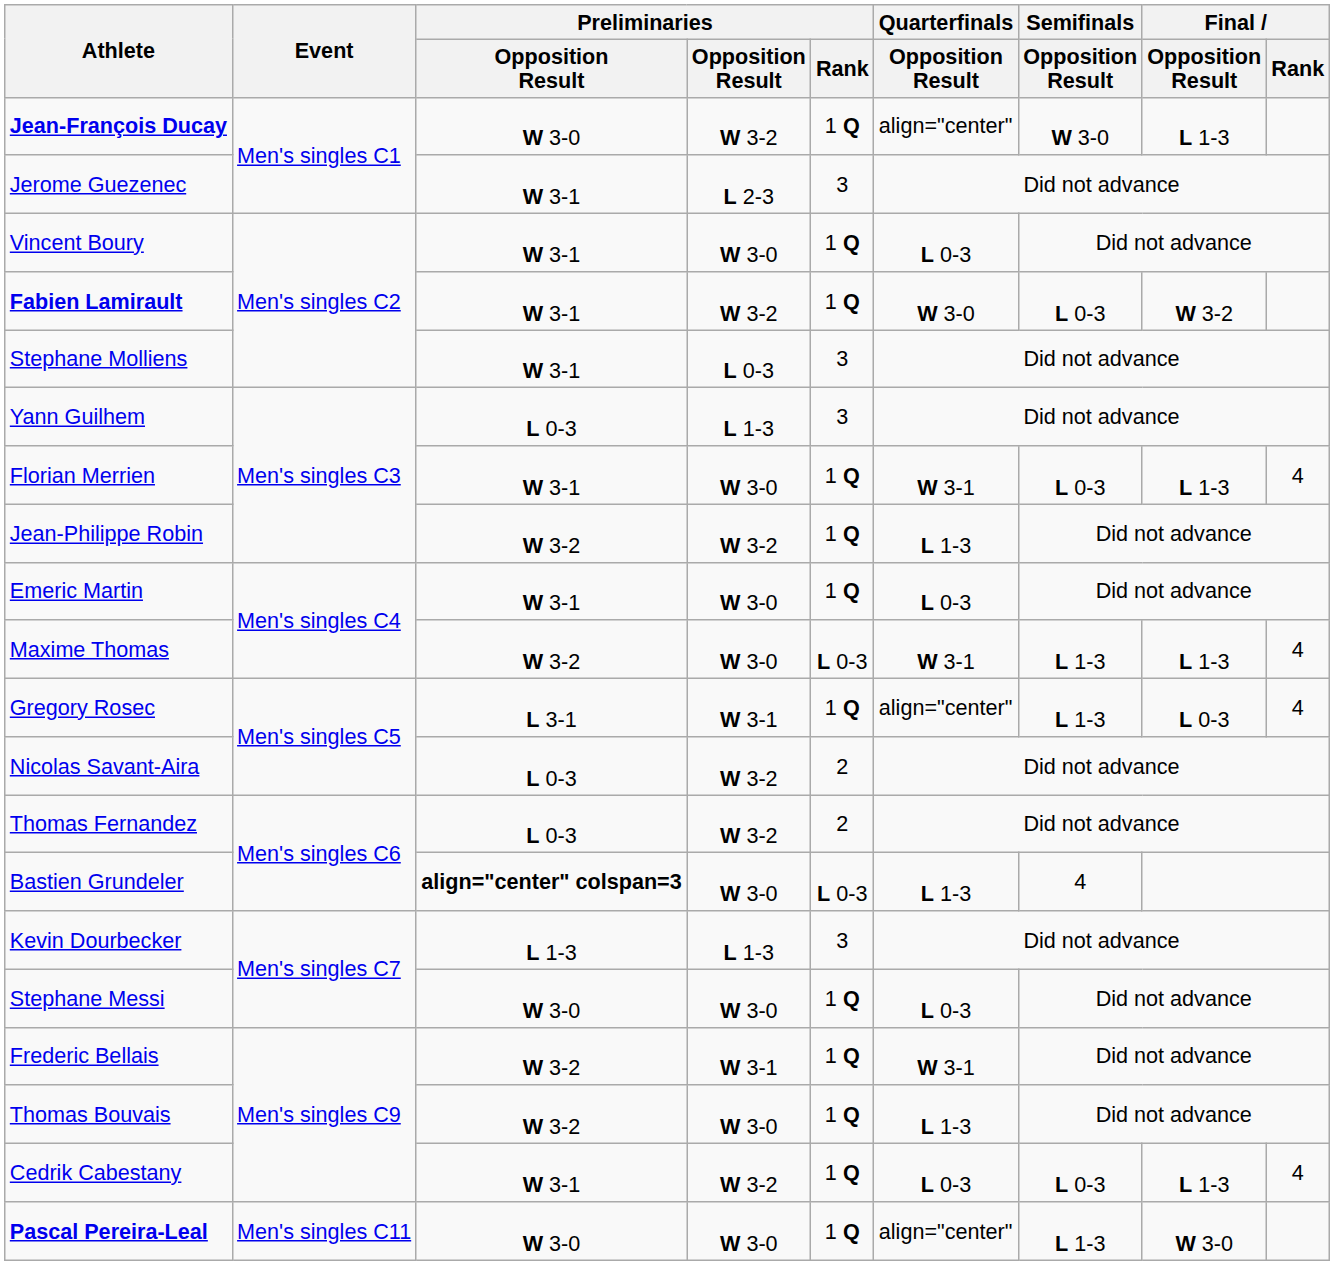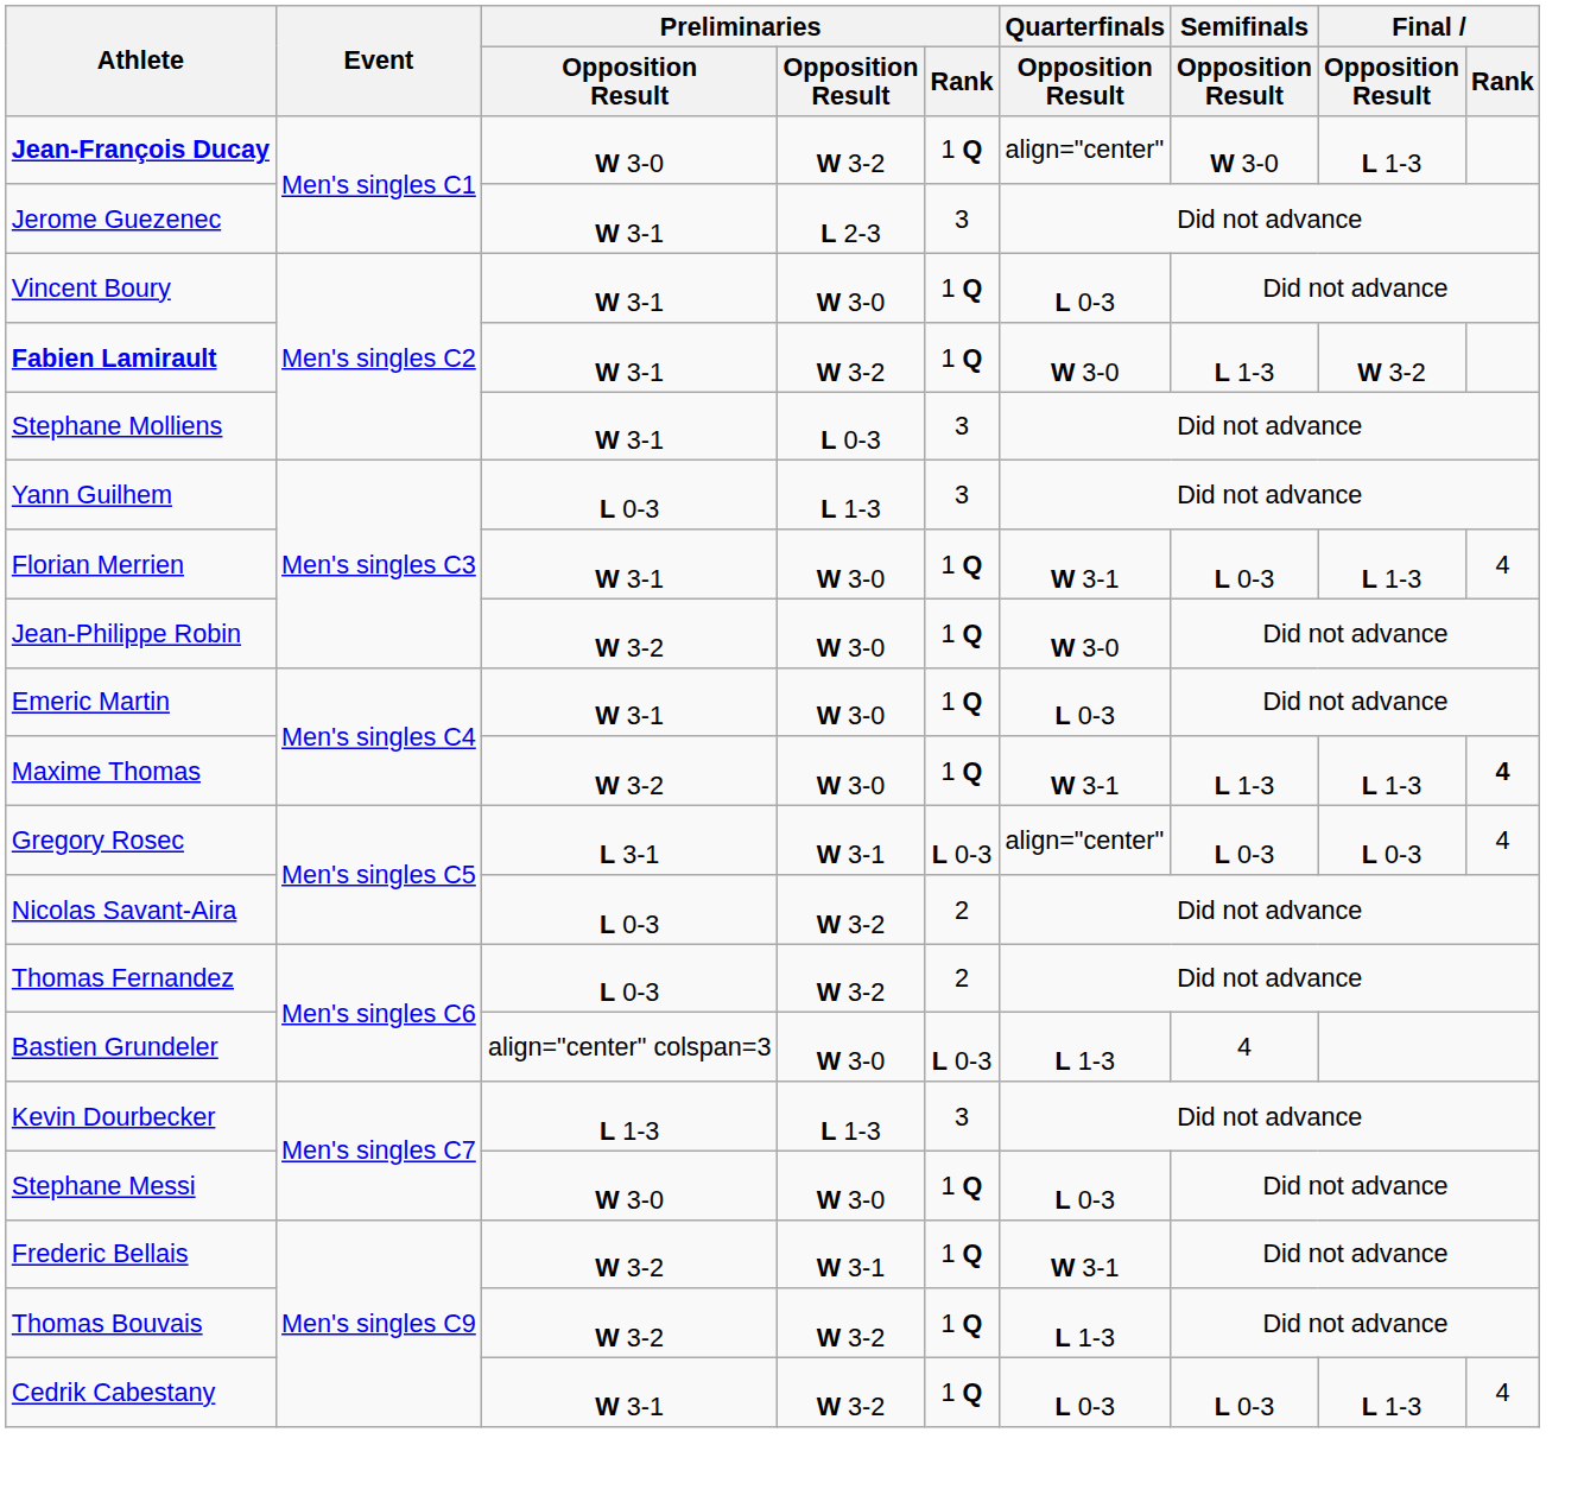Fabien Lamirault | Semifinals / Opposition Result: L 0-3 -> L 1-3
Jean-Philippe Robin | column 4: W 3-2 -> W 3-0
Jean-Philippe Robin | Quarterfinals / Opposition Result: L 1-3 -> W 3-0
Maxime Thomas | Preliminaries / Rank: L 0-3 -> 1 Q
Maxime Thomas | Final / Rank: normal -> bold
Gregory Rosec | Preliminaries / Rank: 1 Q -> L 0-3
Gregory Rosec | Semifinals / Opposition Result: L 1-3 -> L 0-3
Bastien Grundeler | column 3: bold -> normal
Thomas Bouvais | column 4: W 3-0 -> W 3-2
- row: Pascal Pereira-Leal | Men's singles C11 | W 3-0 | W 3-0 | 1 Q | align="center" | L 1-3 | W 3-0
